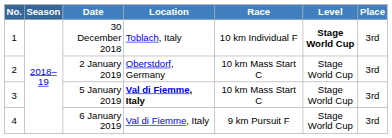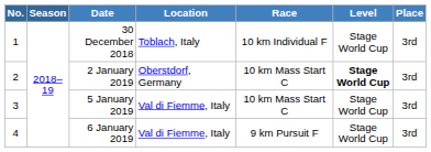30 December 2018 | Level: bold -> normal
2 January 2019 | Level: normal -> bold
5 January 2019 | Location: bold -> normal
